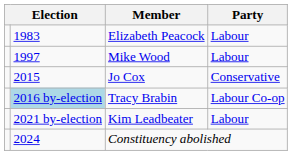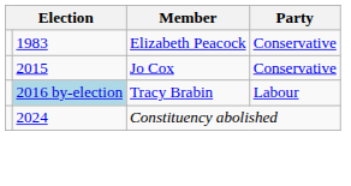Elizabeth Peacock | Party: Labour -> Conservative
- row: 1997 | Mike Wood | Labour
Tracy Brabin | Party: Labour Co-op -> Labour
- row: 2021 by-election | Kim Leadbeater | Labour
